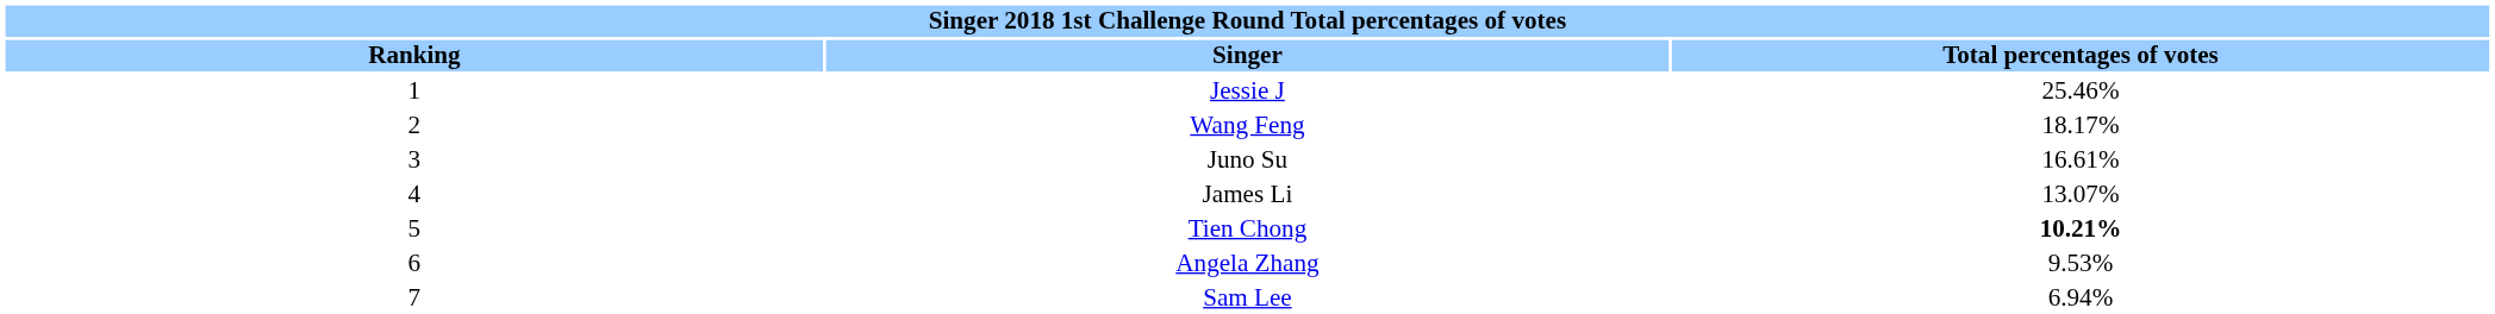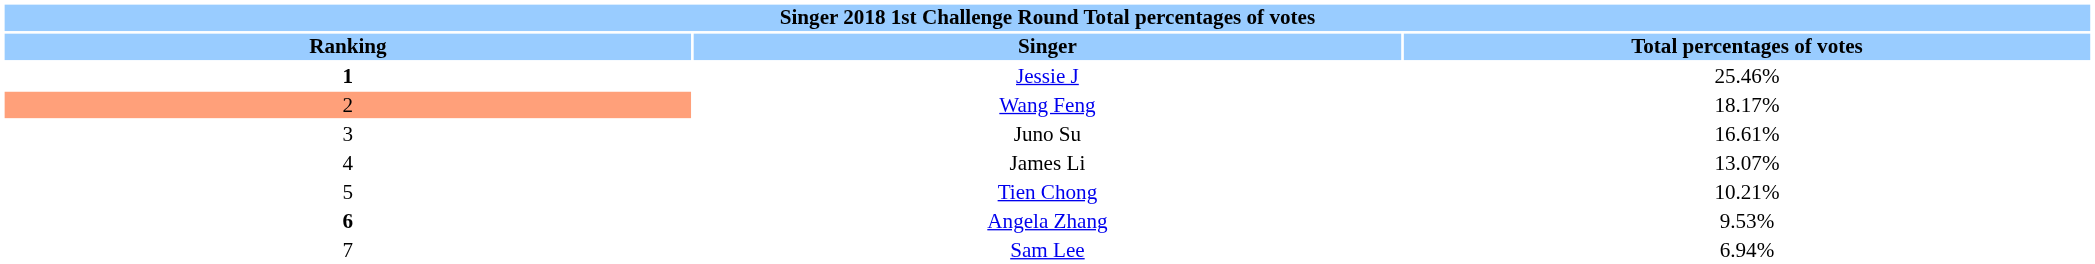Jessie J | column 1: normal -> bold
Wang Feng | column 1: no background -> lightsalmon background
Tien Chong | column 3: bold -> normal
Angela Zhang | column 1: normal -> bold
